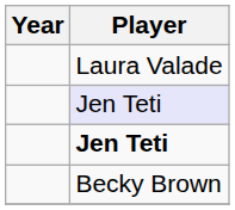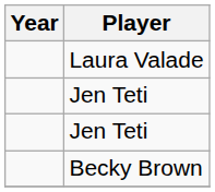row 3 | Player: lavender background -> no background
row 4 | Player: bold -> normal
